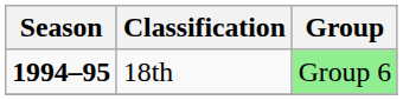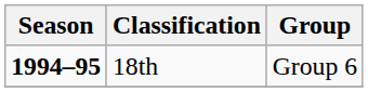18th | column 3: lightgreen background -> no background
